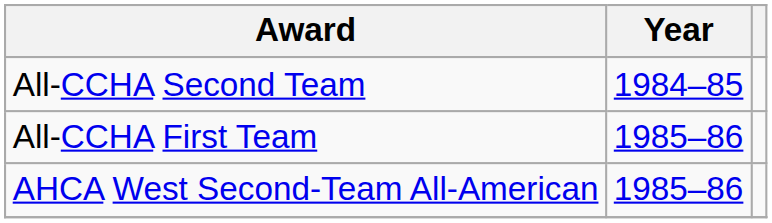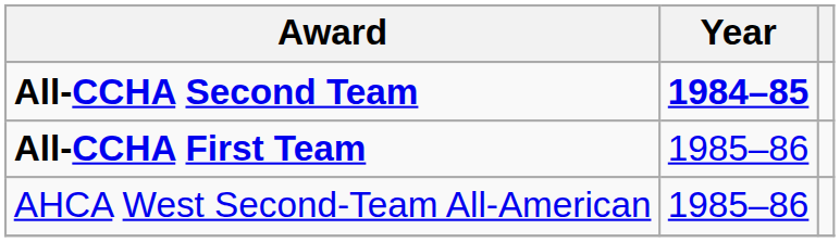row 2 | Award: normal -> bold
row 2 | Year: normal -> bold
row 3 | Award: normal -> bold
